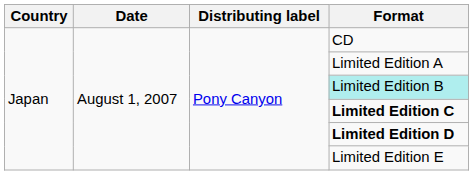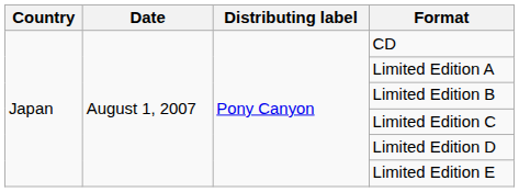Limited Edition B | Format: paleturquoise background -> no background
Limited Edition C | Format: bold -> normal
Limited Edition D | Format: bold -> normal
